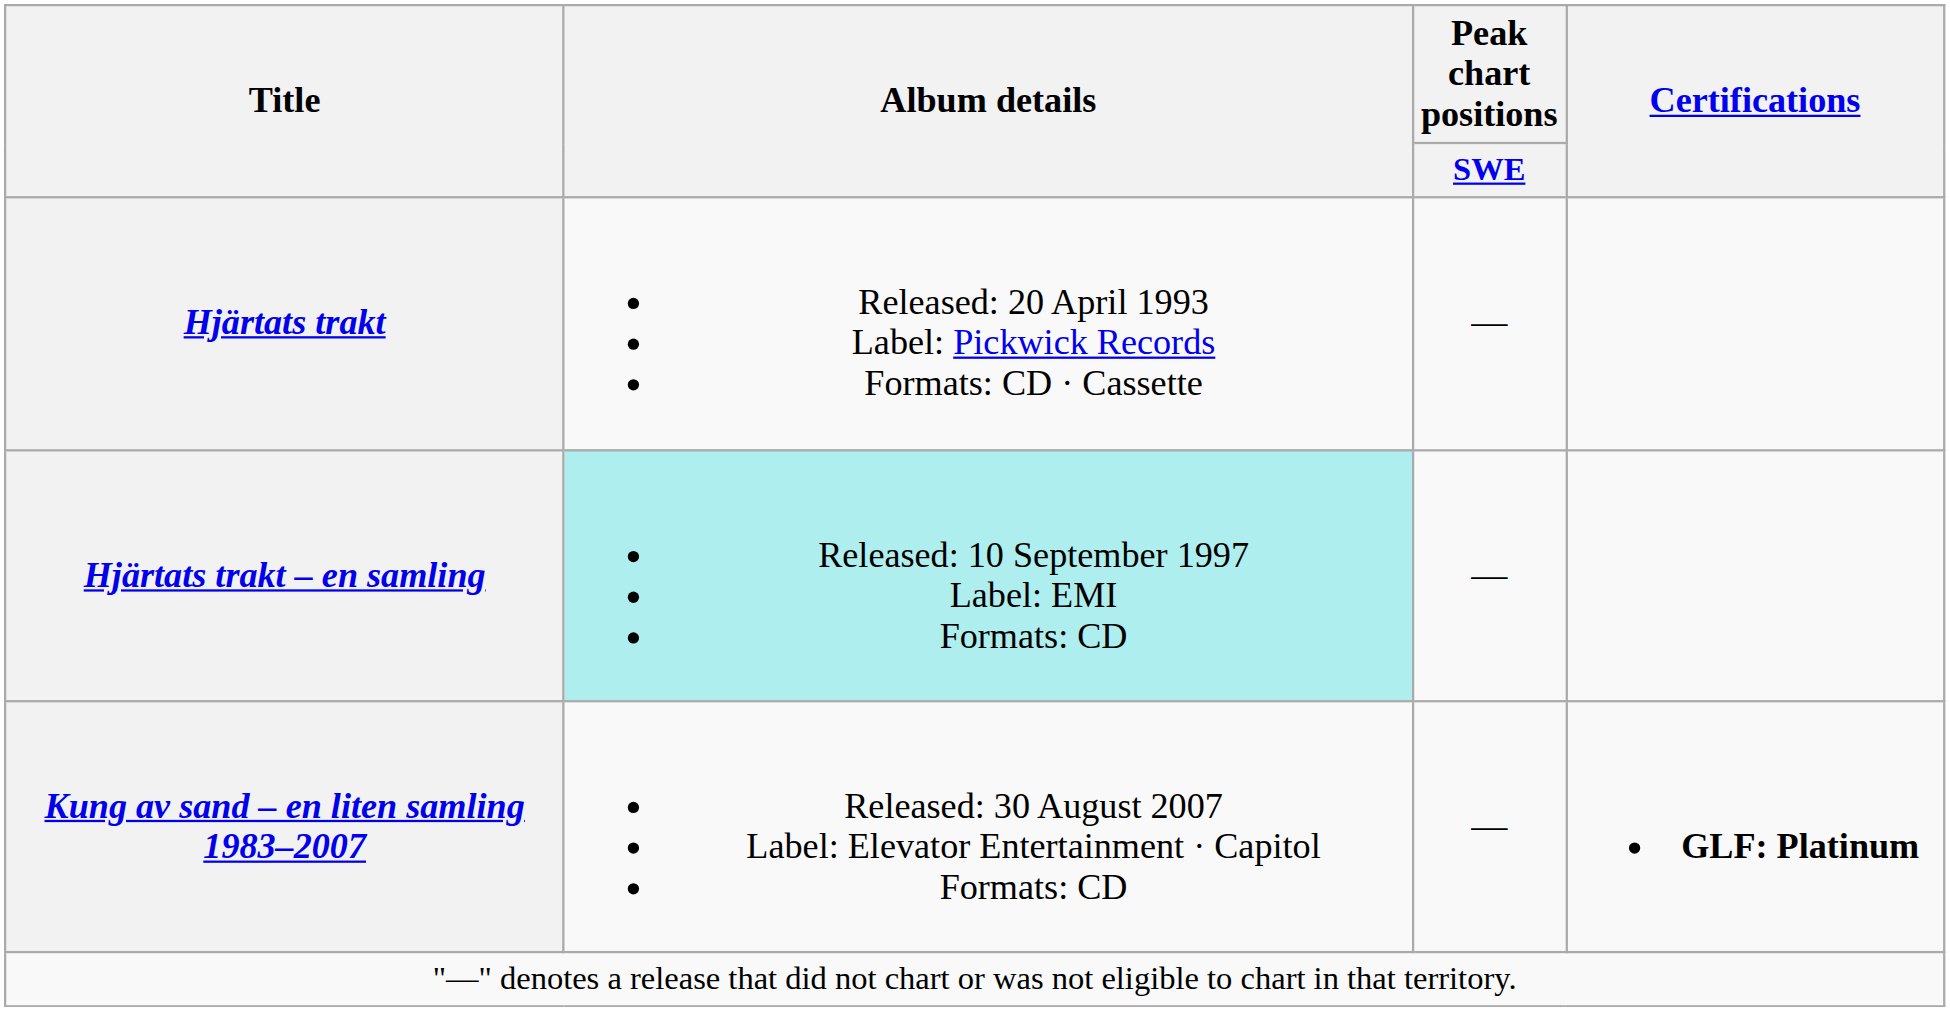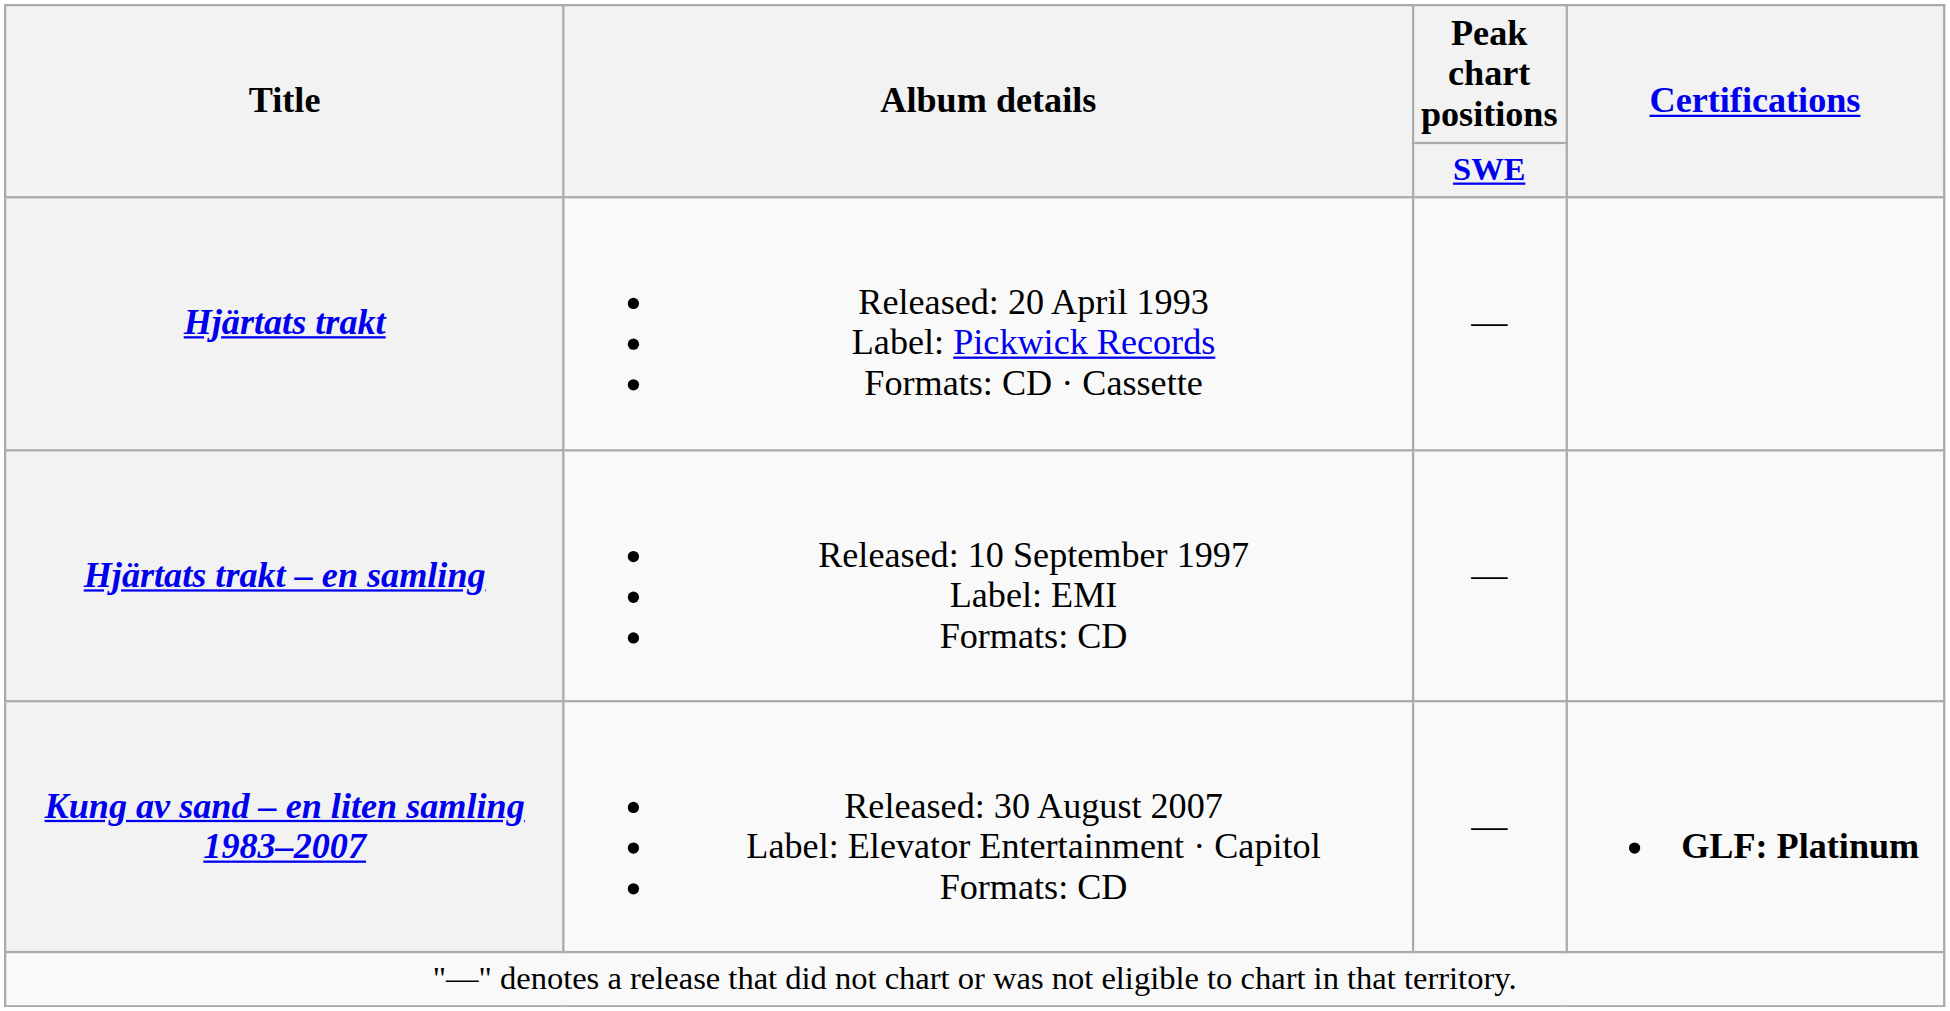Hjärtats trakt – en samling | Album details: paleturquoise background -> no background
